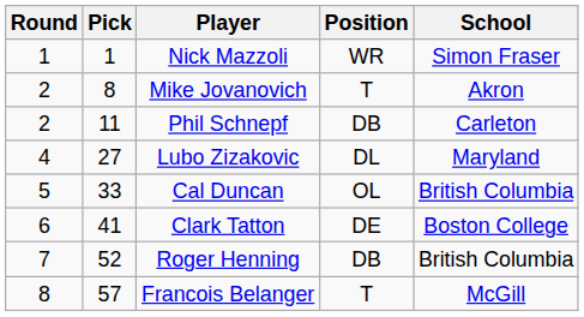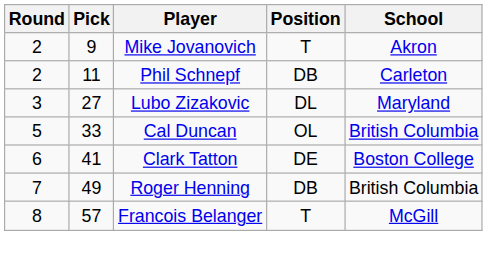- row: 1 | 1 | Nick Mazzoli | WR | Simon Fraser
Mike Jovanovich | Pick: 8 -> 9
Lubo Zizakovic | Round: 4 -> 3
Roger Henning | Pick: 52 -> 49
